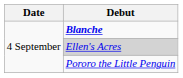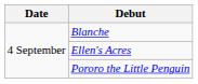Blanche | Debut: bold -> normal
Ellen's Acres | Debut: lightgrey background -> no background
